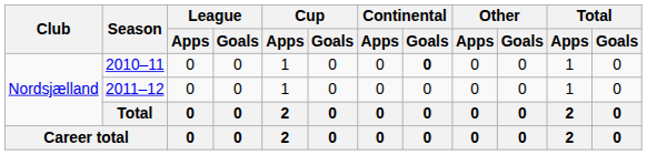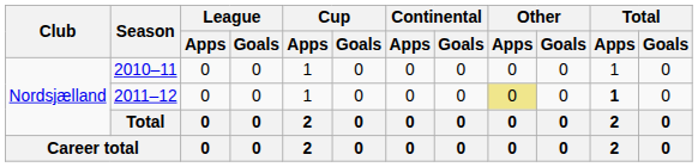2010–11 | Continental / Goals: bold -> normal
2011–12 | Other / Apps: no background -> khaki background
2011–12 | Total / Apps: normal -> bold
